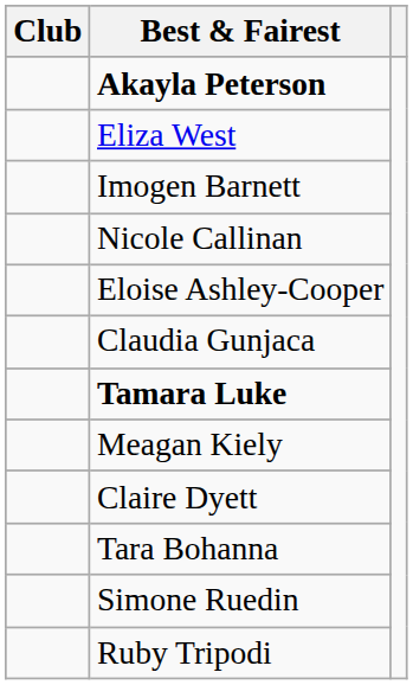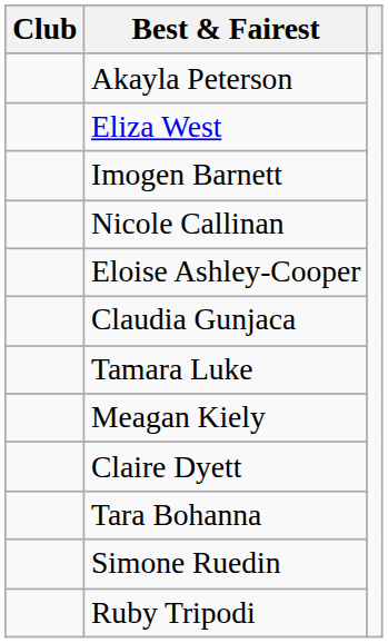Akayla Peterson | Best & Fairest: bold -> normal
Tamara Luke | Best & Fairest: bold -> normal
